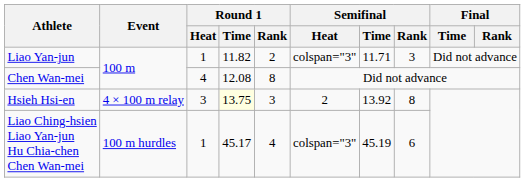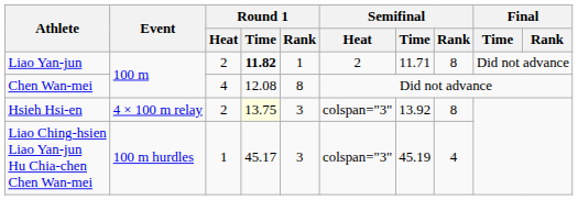Liao Yan-jun | Round 1 / Heat: 1 -> 2
Liao Yan-jun | Round 1 / Time: normal -> bold
Liao Yan-jun | Round 1 / Rank: 2 -> 1
Liao Yan-jun | Semifinal / Heat: colspan="3" -> 2
Liao Yan-jun | Semifinal / Rank: 3 -> 8
Hsieh Hsi-en | Round 1 / Heat: 3 -> 2
Hsieh Hsi-en | Semifinal / Heat: 2 -> colspan="3"
Liao Ching-hsien Liao Yan-jun Hu Chia-chen Chen Wan-mei | Round 1 / Rank: 4 -> 3
Liao Ching-hsien Liao Yan-jun Hu Chia-chen Chen Wan-mei | Semifinal / Rank: 6 -> 4
